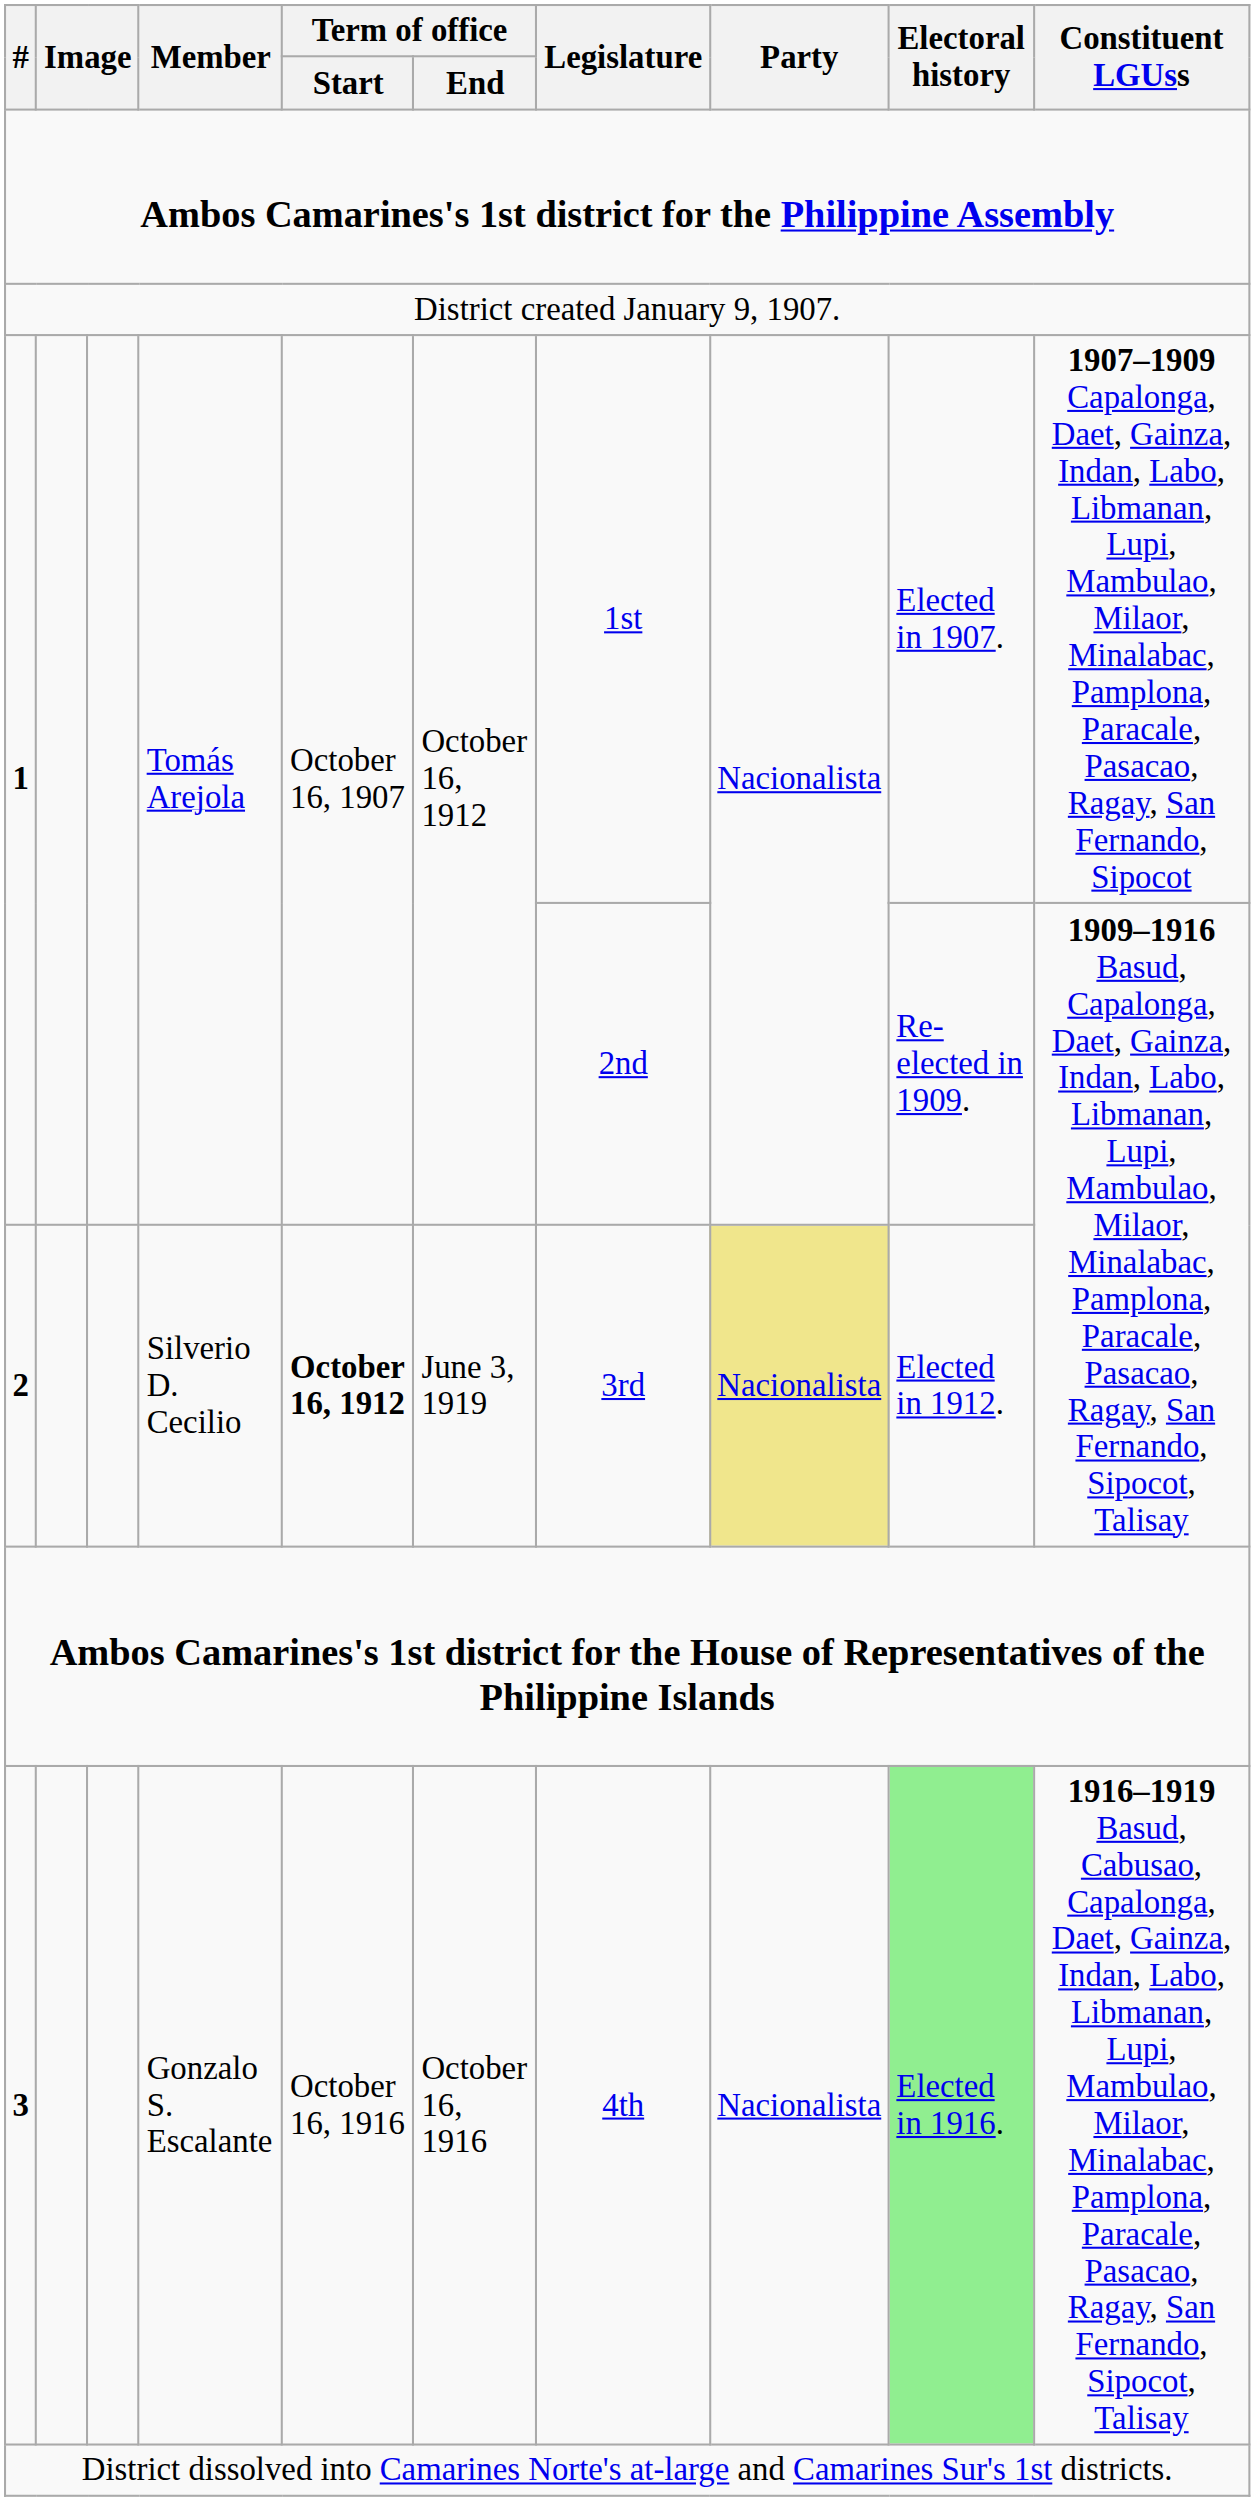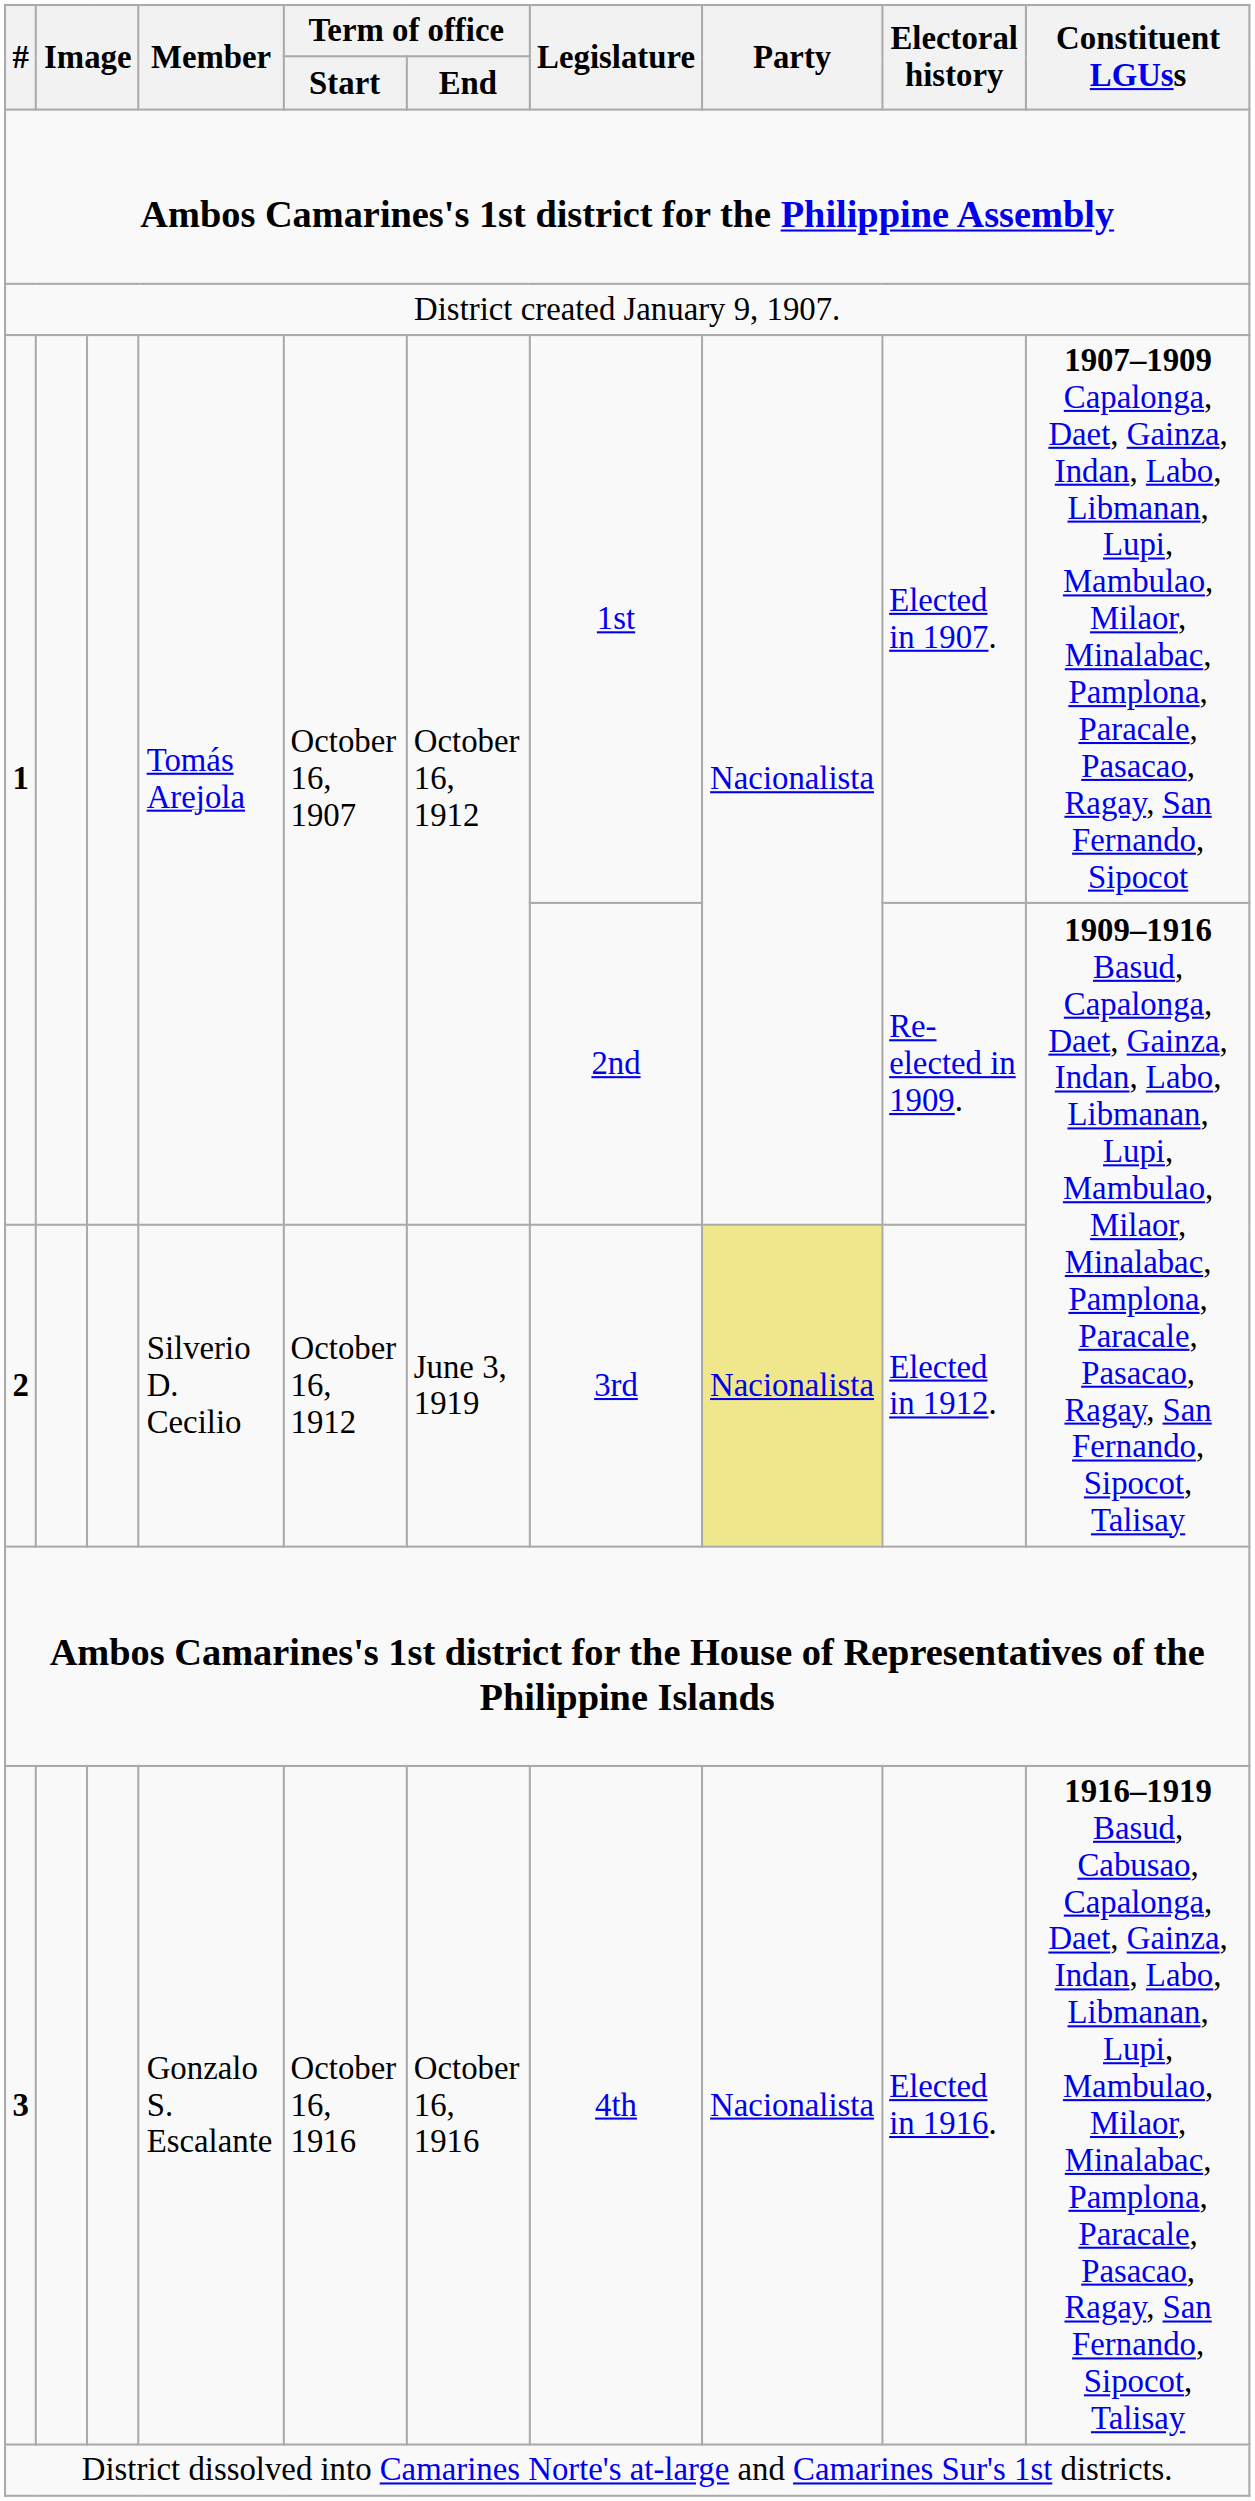2 | Term of office / Start: bold -> normal
3 | Electoral history: lightgreen background -> no background
